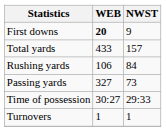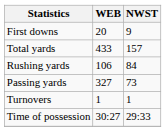First downs | WEB: bold -> normal
rows swapped: Turnovers <-> Time of possession
